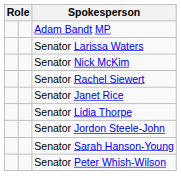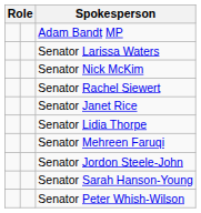+ row: Senator Mehreen Faruqi
